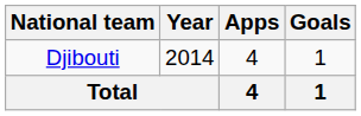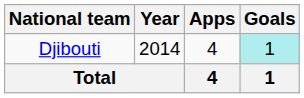Djibouti | Goals: no background -> paleturquoise background
